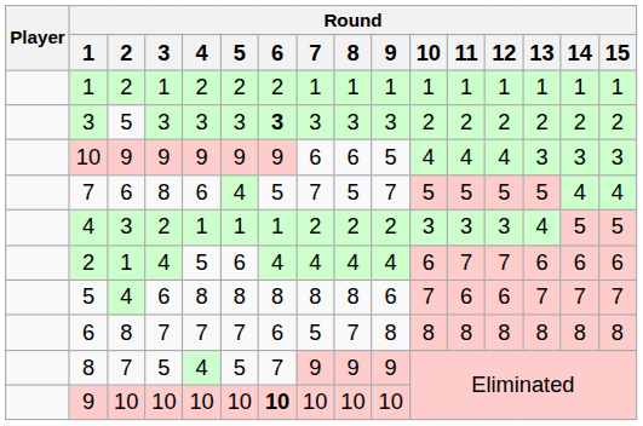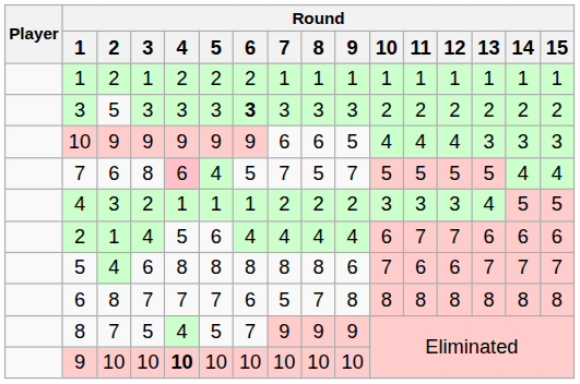row 6 | Round / 4: no background -> pink background
row 12 | Round / 4: normal -> bold
row 12 | Round / 6: bold -> normal
